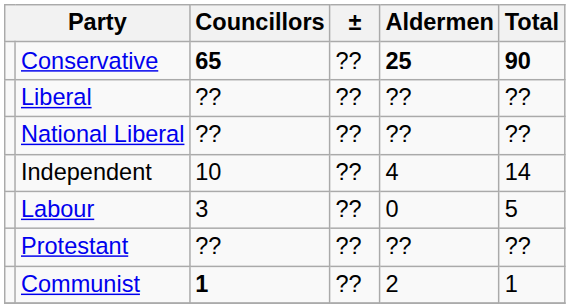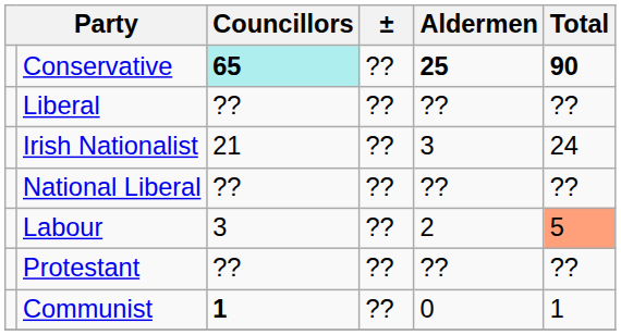Conservative | Councillors: no background -> paleturquoise background
+ row: Irish Nationalist | 21 | ?? | 3 | 24
- row: Independent | 10 | ?? | 4 | 14
Labour | Aldermen: 0 -> 2
Labour | Total: no background -> lightsalmon background
Communist | Aldermen: 2 -> 0
